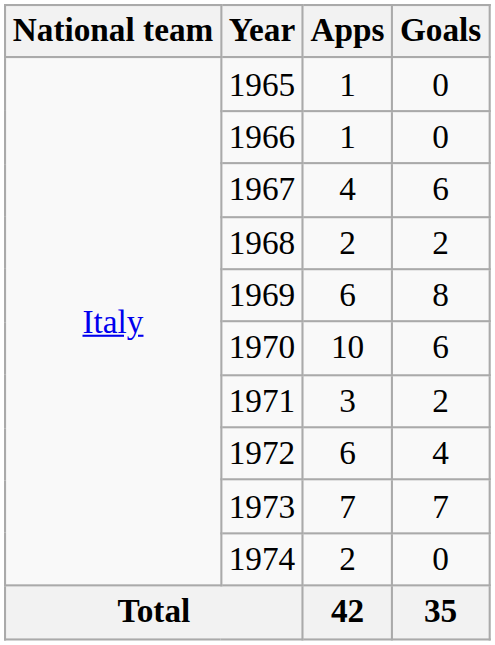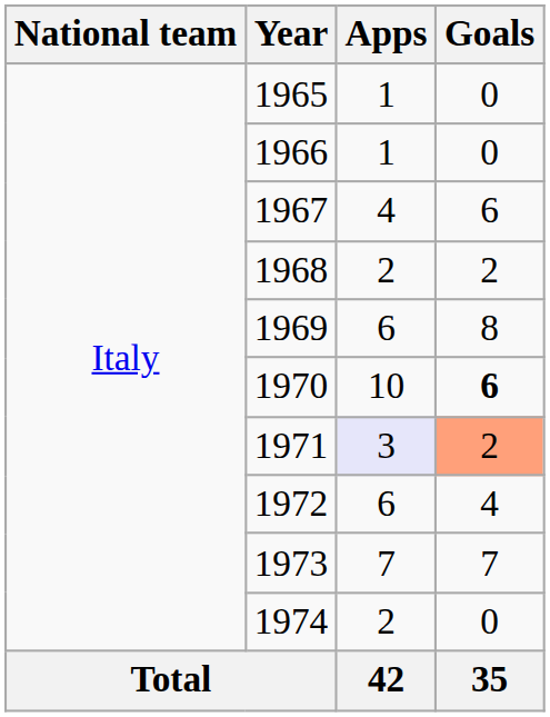1970 | Goals: normal -> bold
1971 | Apps: no background -> lavender background
1971 | Goals: no background -> lightsalmon background
